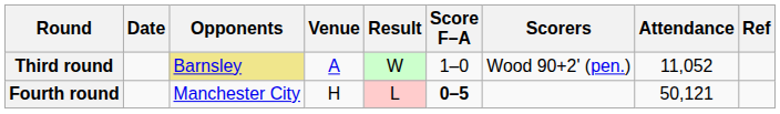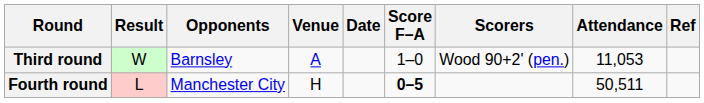columns swapped: Date <-> Result
Third round | Opponents: khaki background -> no background
Third round | Attendance: 11,052 -> 11,053
Fourth round | Attendance: 50,121 -> 50,511
